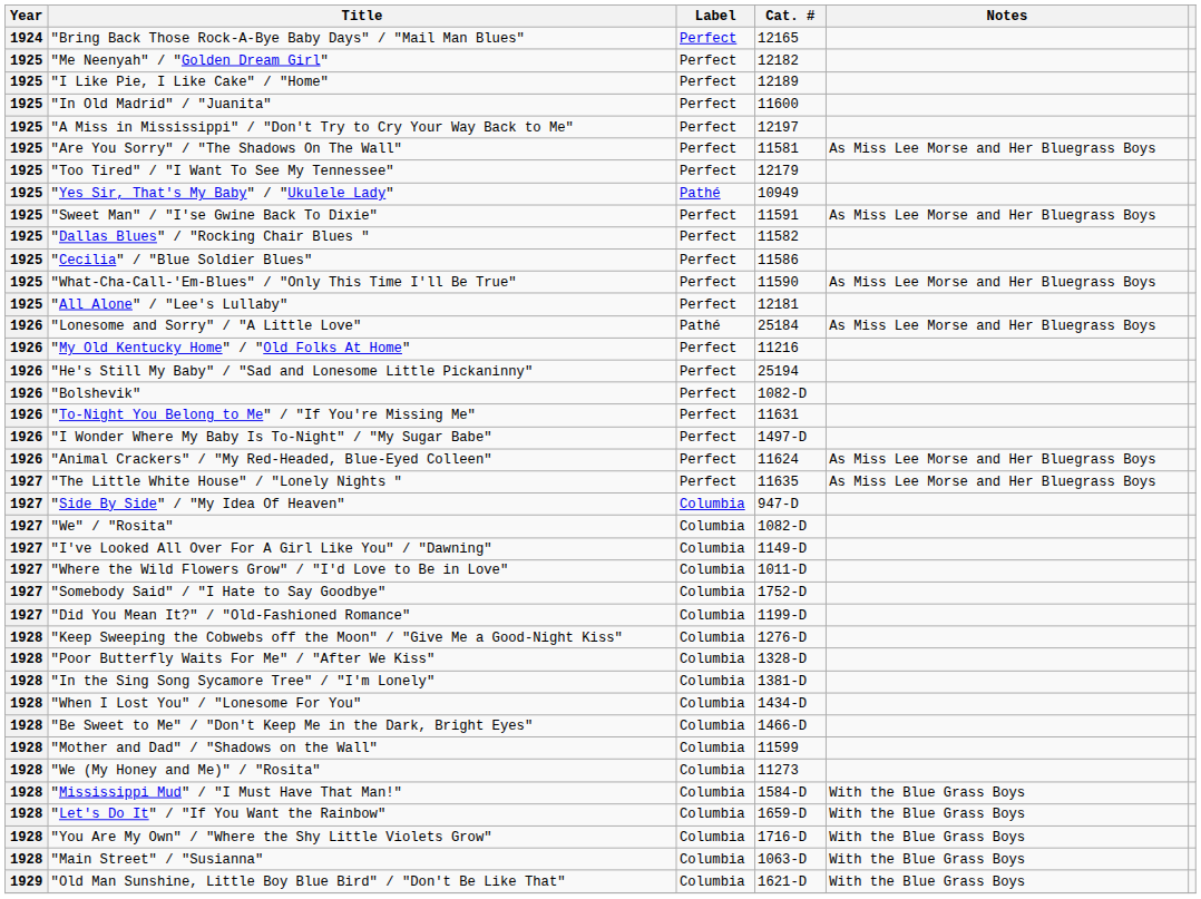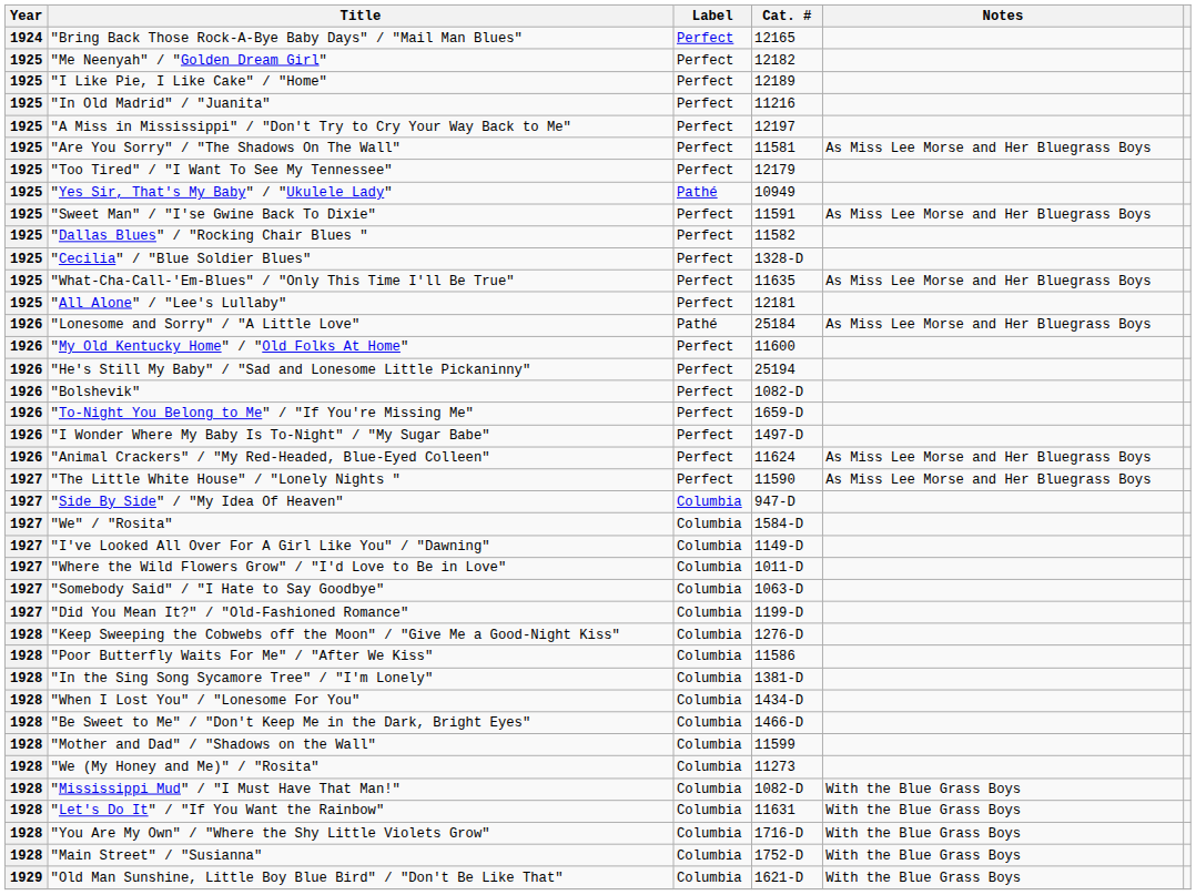"In Old Madrid" / "Juanita" | Cat. #: 11600 -> 11216
"Cecilia" / "Blue Soldier Blues" | Cat. #: 11586 -> 1328-D
"What-Cha-Call-'Em-Blues" / "Only This Time I'll Be True" | Cat. #: 11590 -> 11635
"My Old Kentucky Home" / "Old Folks At Home" | Cat. #: 11216 -> 11600
"To-Night You Belong to Me" / "If You're Missing Me" | Cat. #: 11631 -> 1659-D
"The Little White House" / "Lonely Nights " | Cat. #: 11635 -> 11590
"We" / "Rosita" | Cat. #: 1082-D -> 1584-D
"Somebody Said" / "I Hate to Say Goodbye" | Cat. #: 1752-D -> 1063-D
"Poor Butterfly Waits For Me" / "After We Kiss" | Cat. #: 1328-D -> 11586
"Mississippi Mud" / "I Must Have That Man!" | Cat. #: 1584-D -> 1082-D
"Let's Do It" / "If You Want the Rainbow" | Cat. #: 1659-D -> 11631
"Main Street" / "Susianna" | Cat. #: 1063-D -> 1752-D
